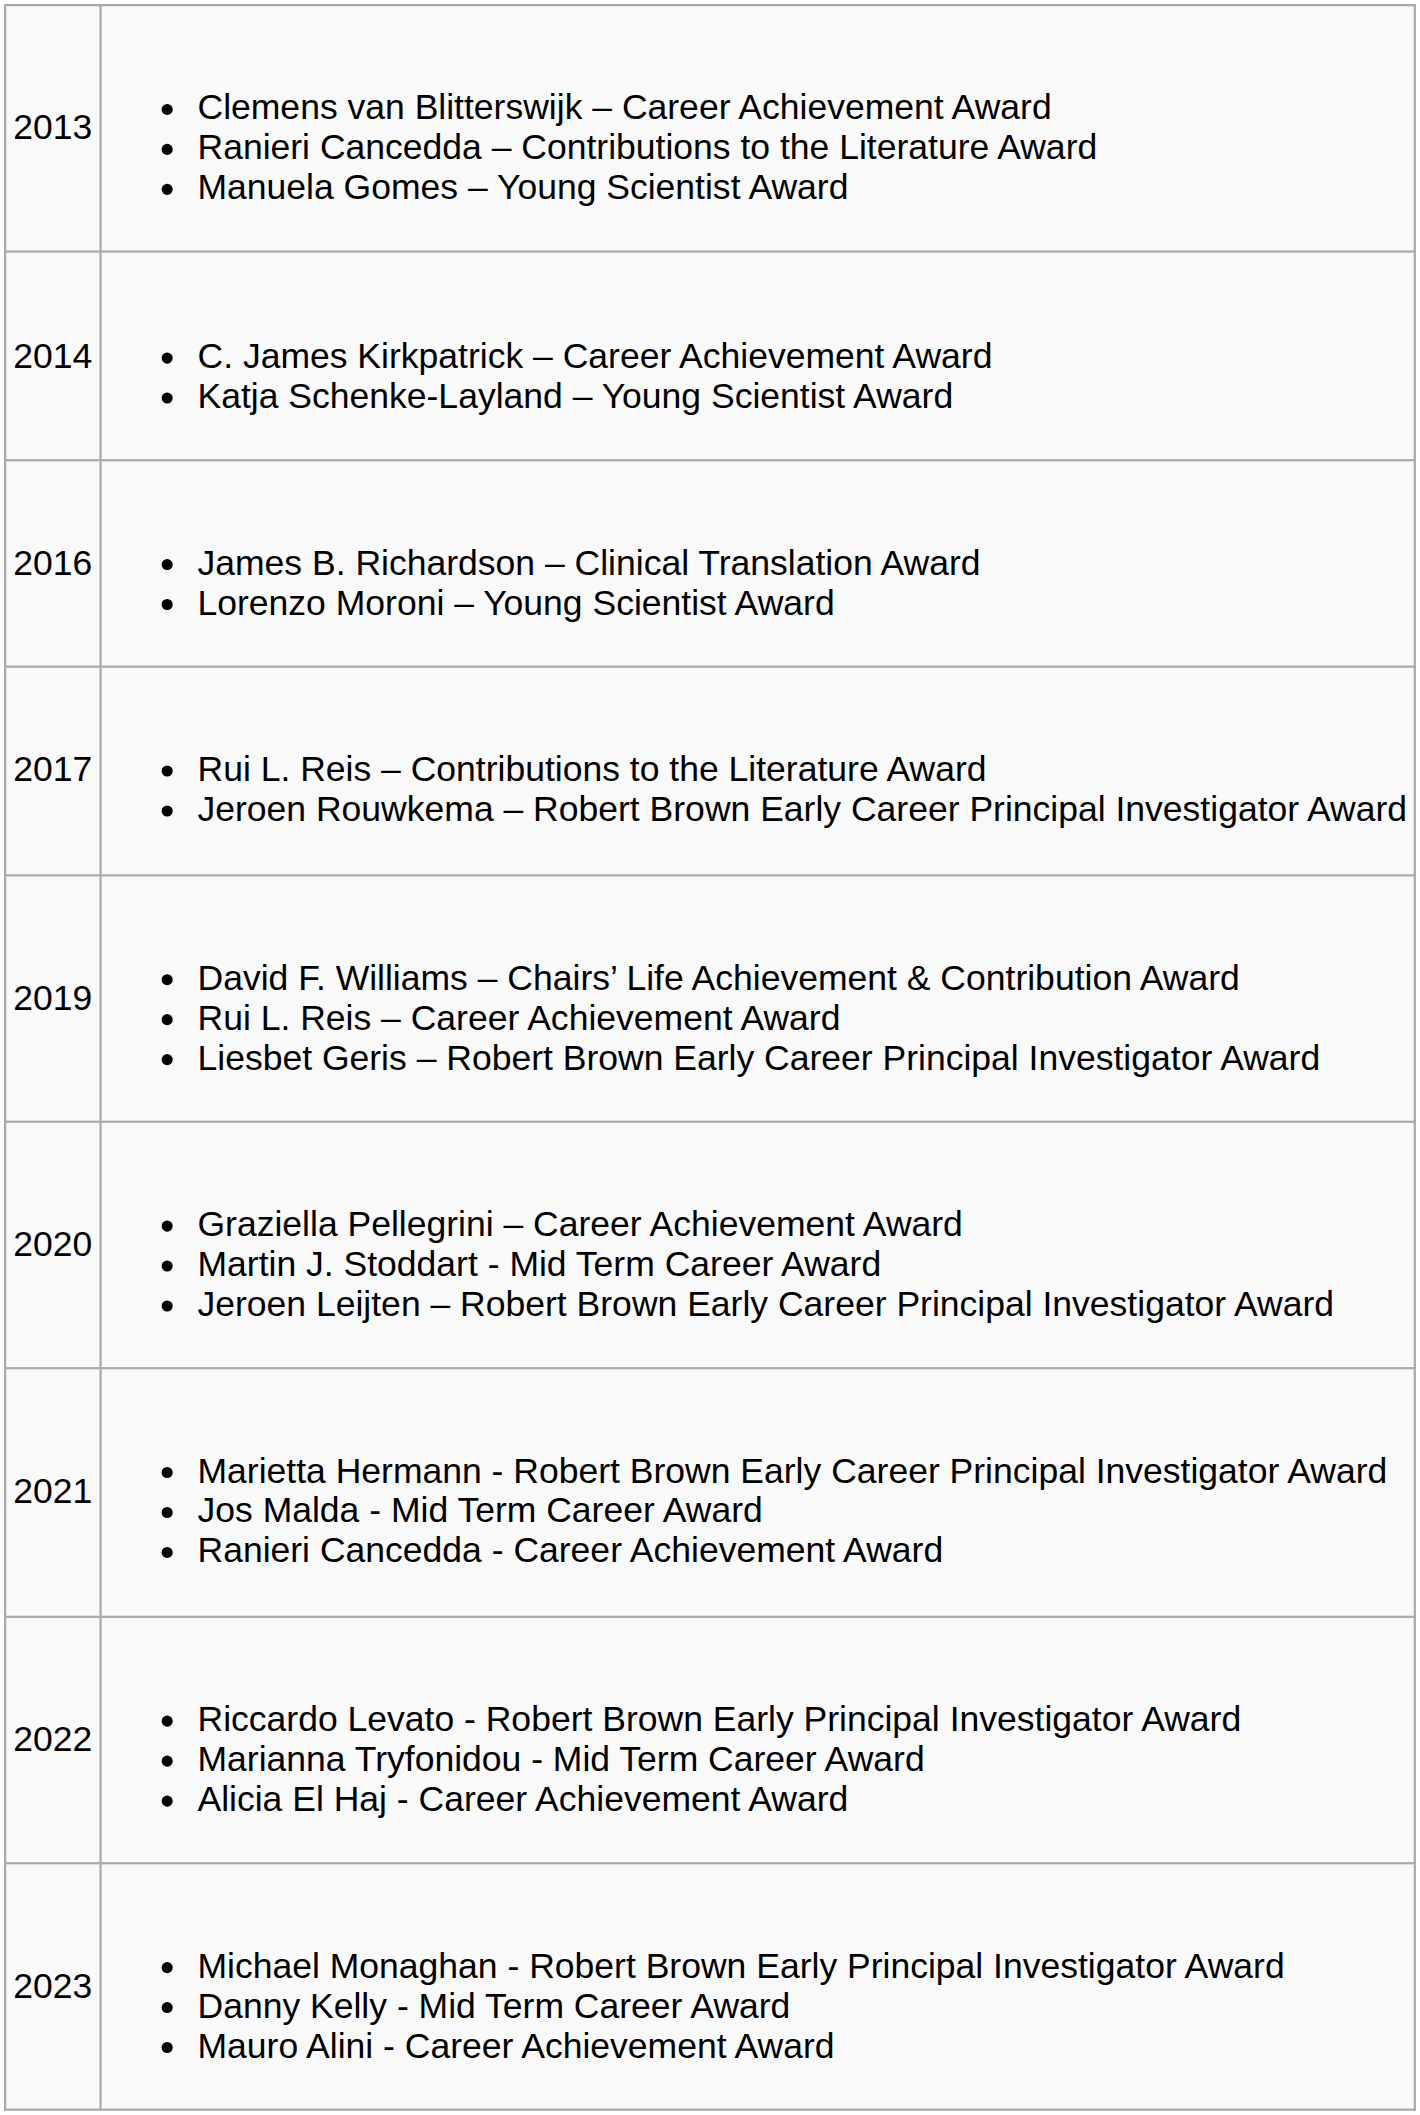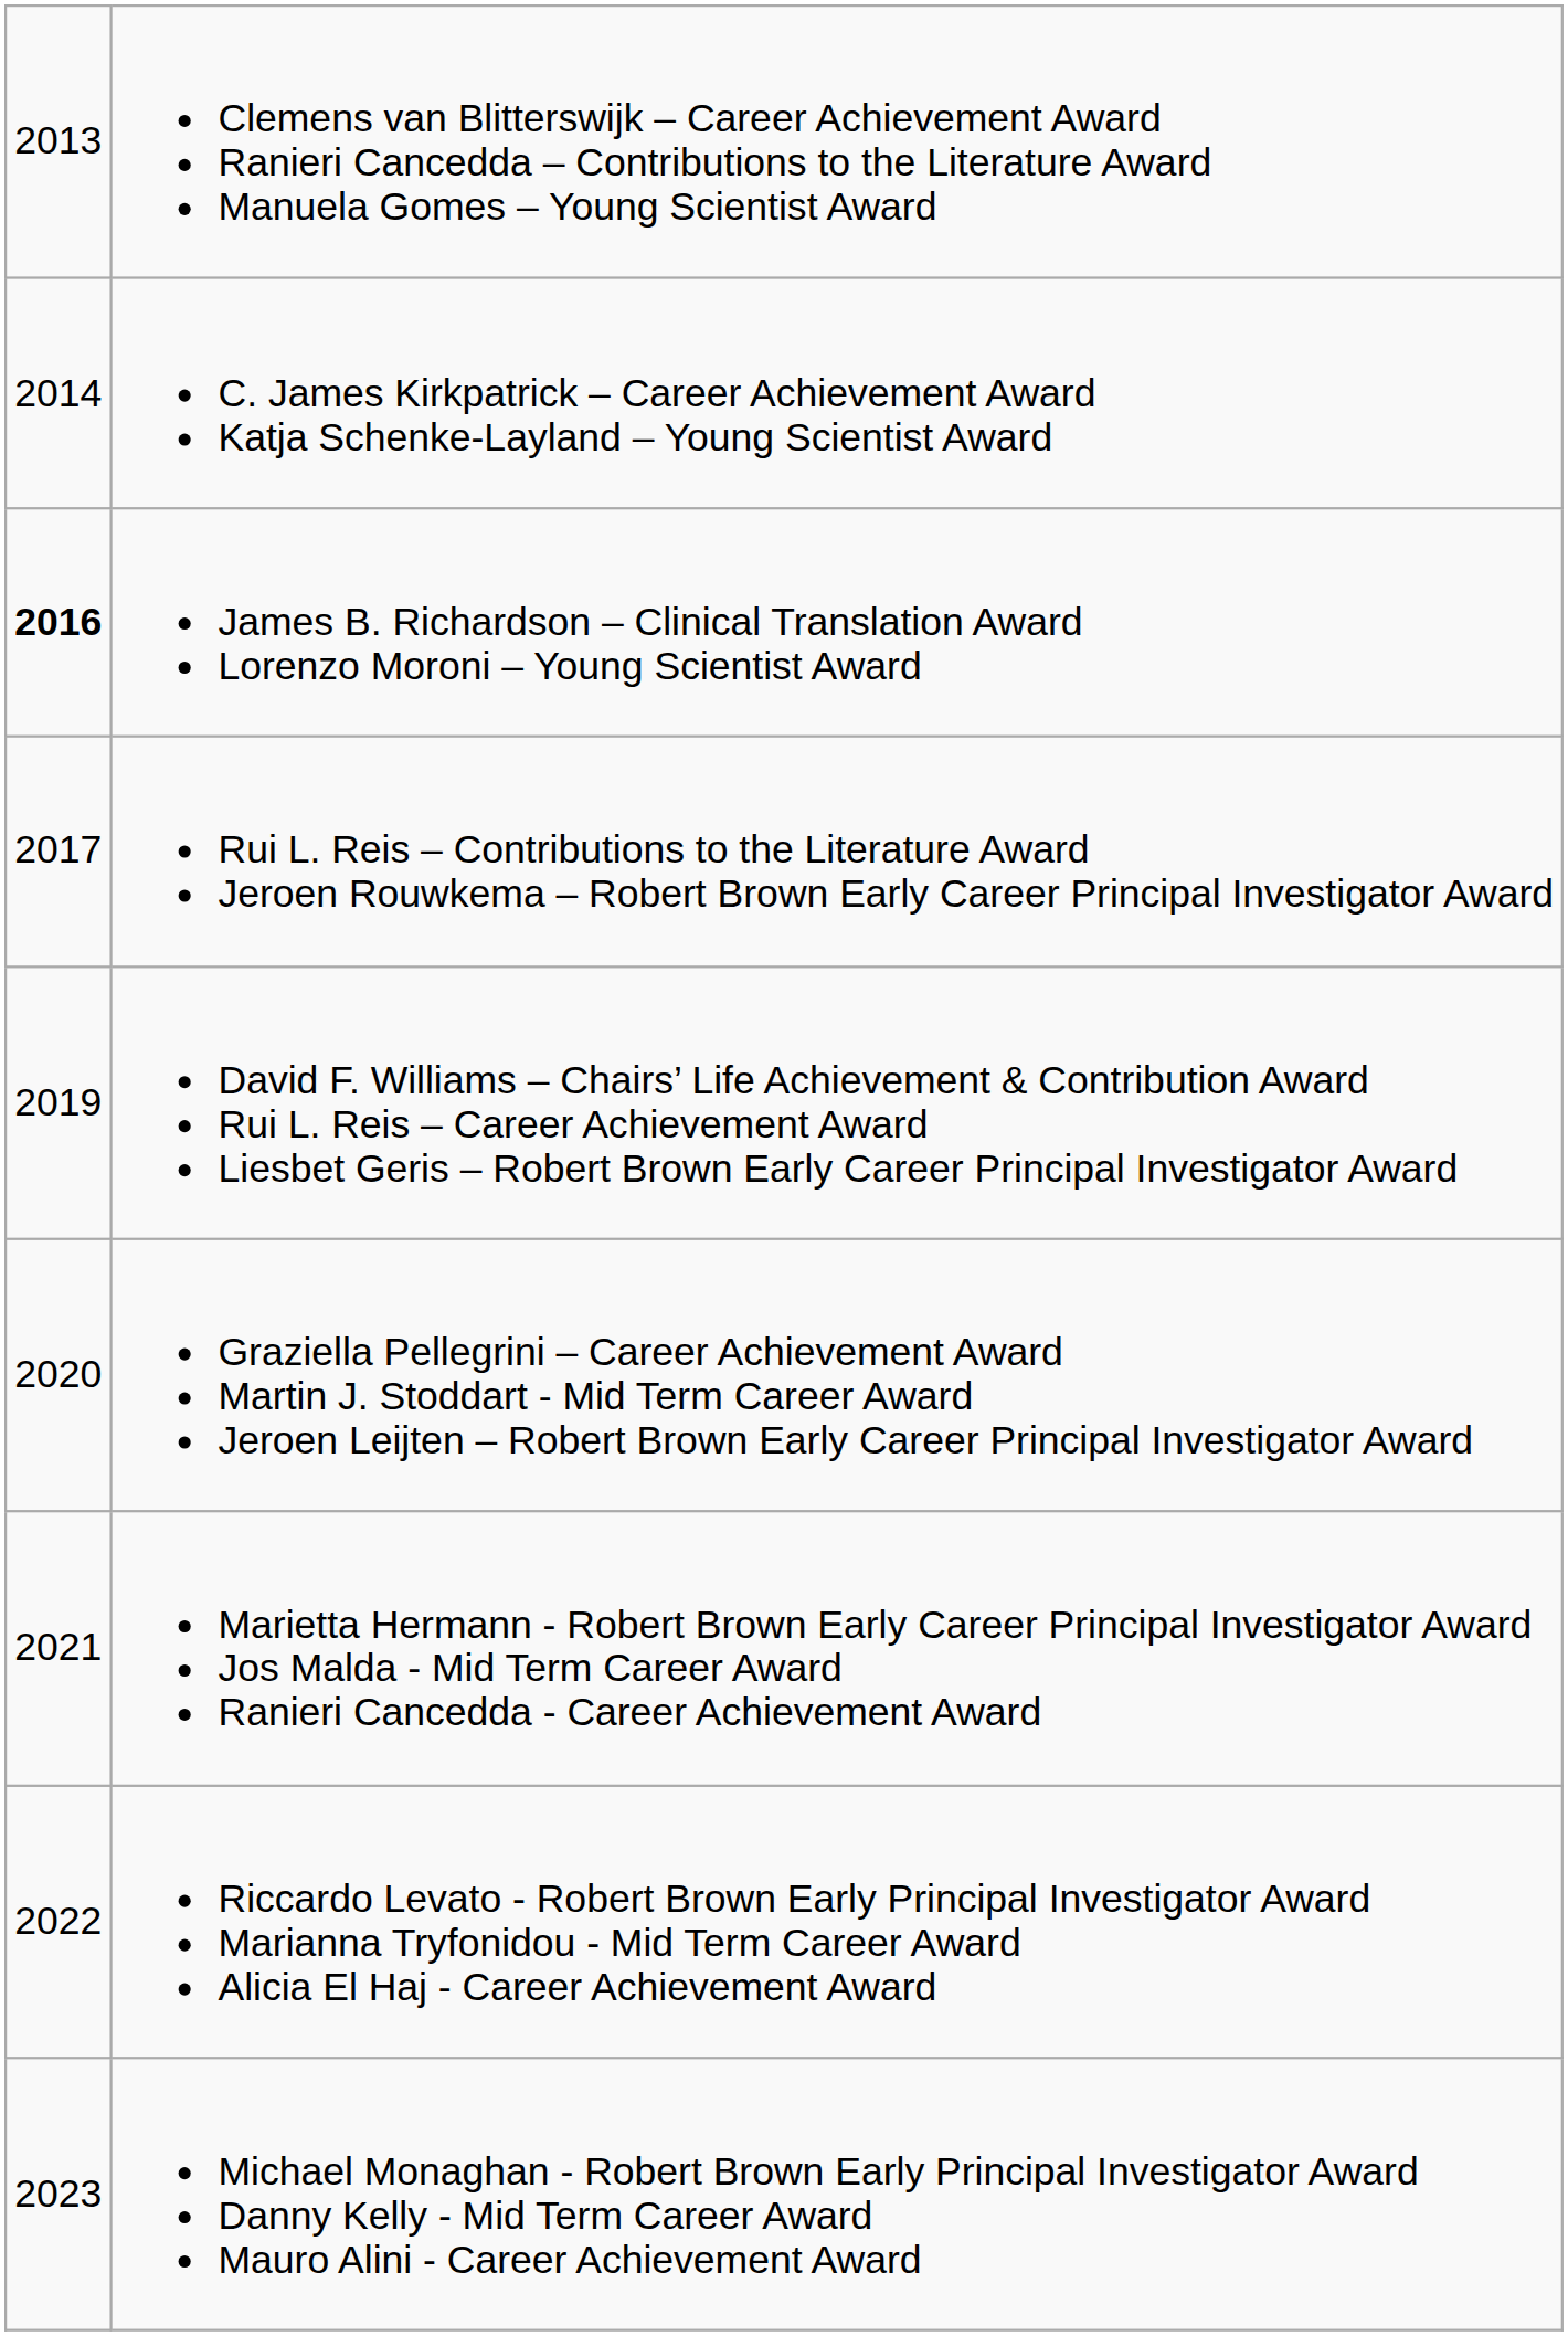row 3 | column 1: normal -> bold
